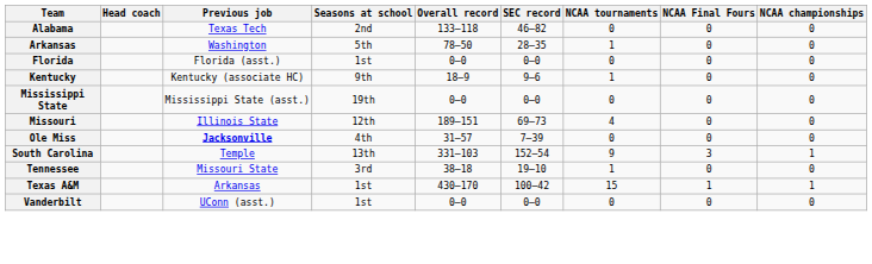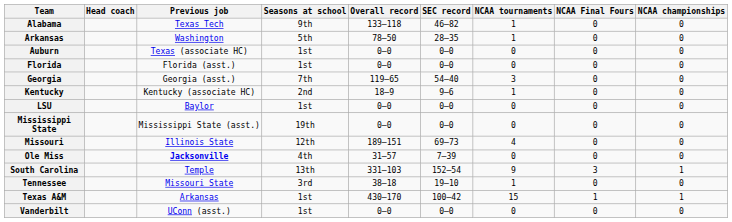Alabama | Seasons at school: 2nd -> 9th
Alabama | NCAA tournaments: 0 -> 1
+ row: Auburn | Texas (associate HC) | 1st | 0–0 | 0–0 | 0 | 0 | 0
+ row: Georgia | Georgia (asst.) | 7th | 119–65 | 54–40 | 3 | 0 | 0
Kentucky | Seasons at school: 9th -> 2nd
+ row: LSU | Baylor | 1st | 0–0 | 0–0 | 0 | 0 | 0
